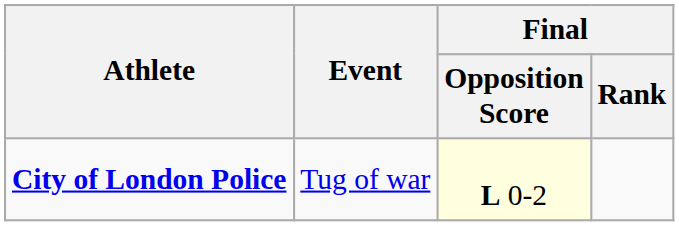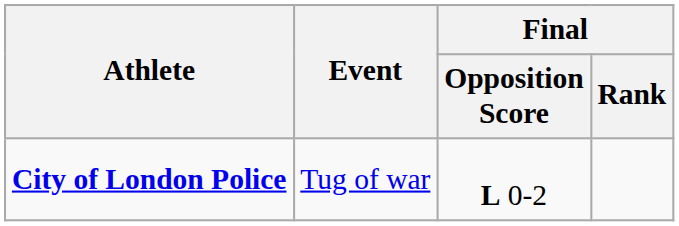City of London Police | Final / Opposition Score: lightyellow background -> no background
